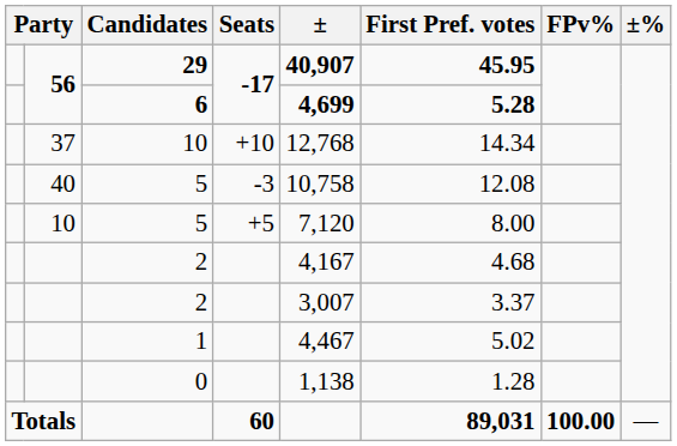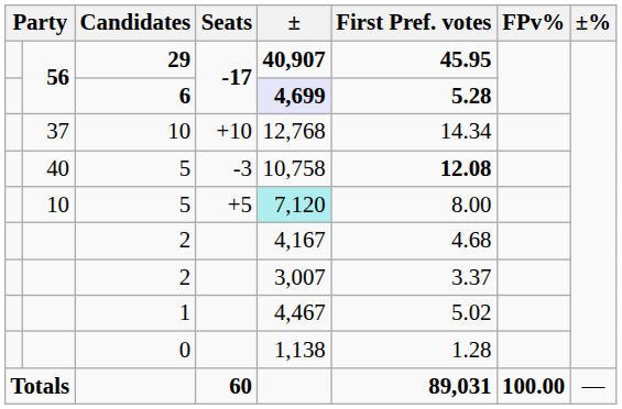6 | ±: no background -> lavender background
40 / 5 | First Pref. votes: normal -> bold
10 / 5 | ±: no background -> paleturquoise background
